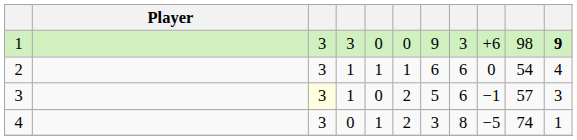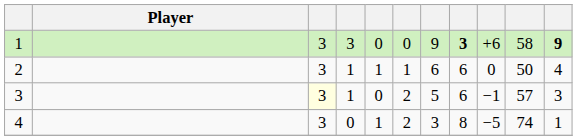row 2 | column 8: normal -> bold
row 2 | column 10: 98 -> 58
row 3 | column 10: 54 -> 50
